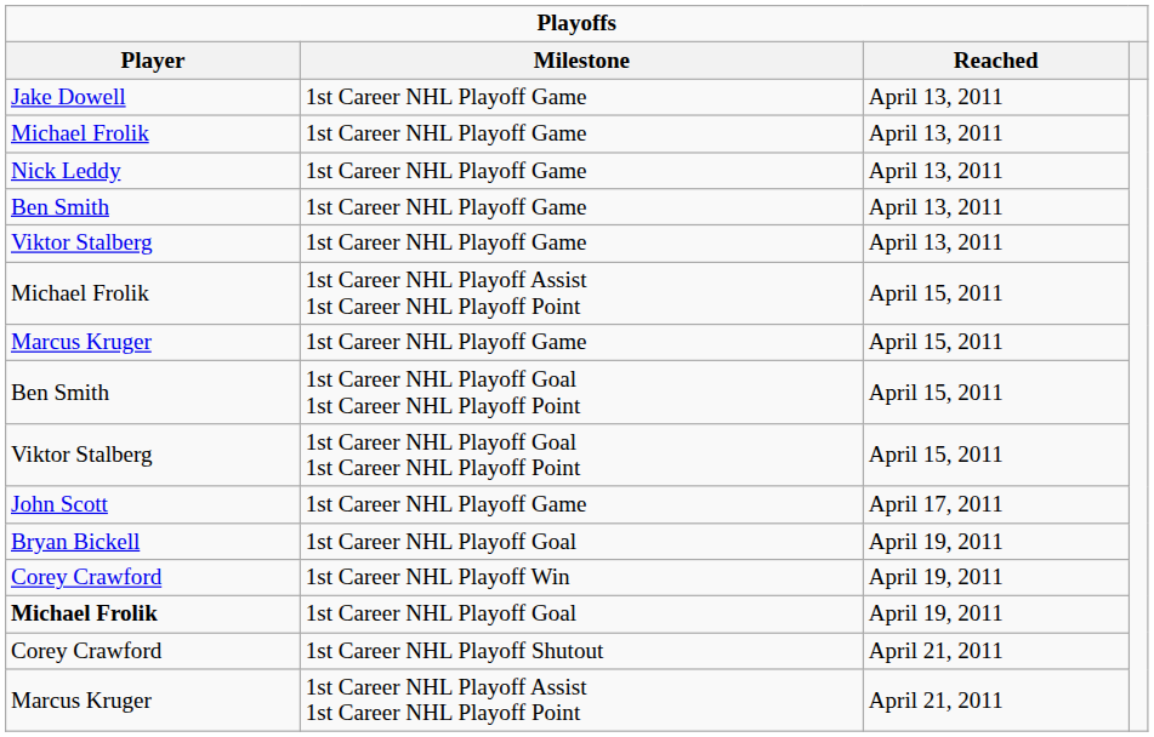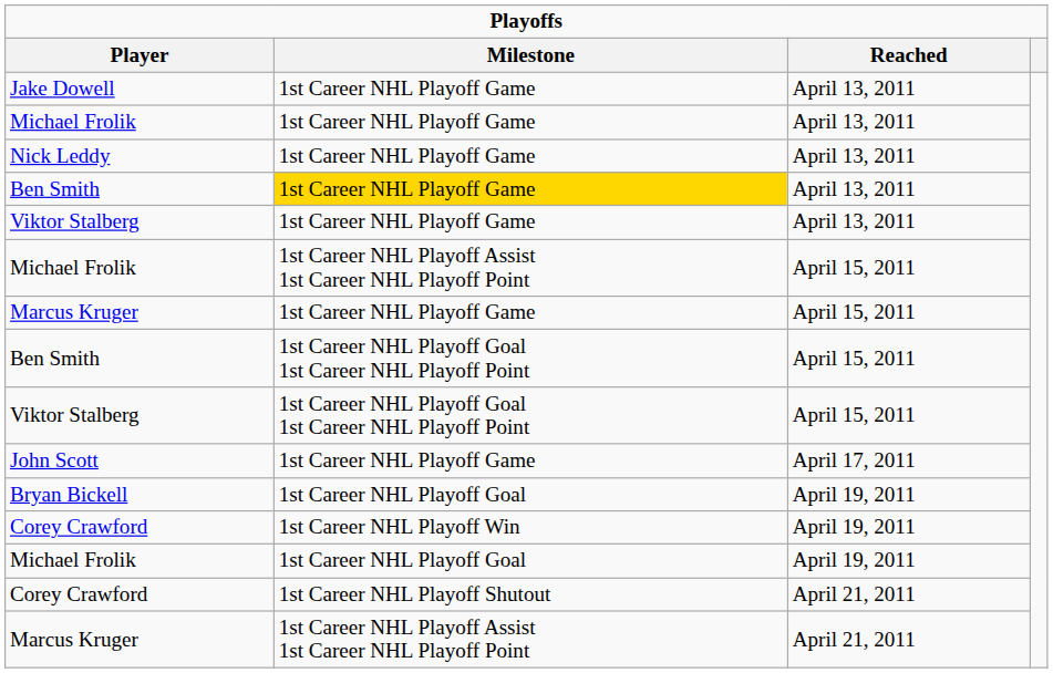row 6 | Milestone: no background -> gold background
row 15 | Player: bold -> normal
